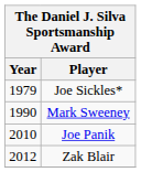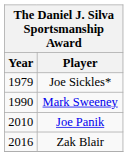Zak Blair | Year: 2012 -> 2016
